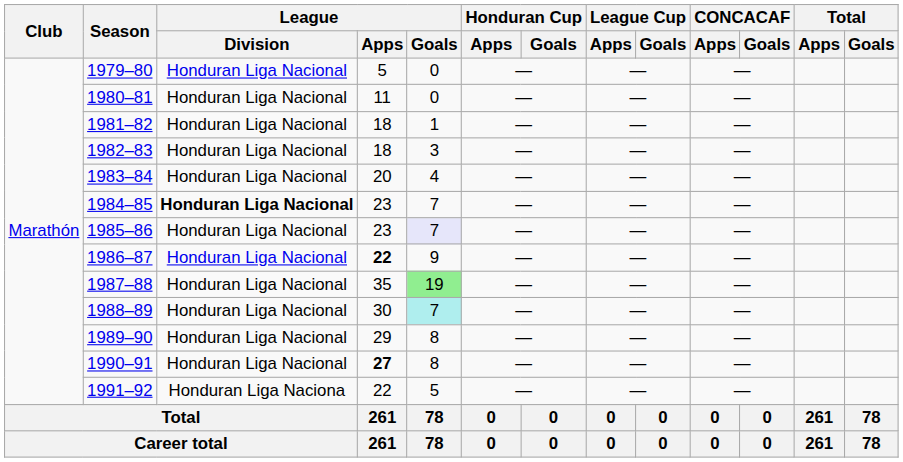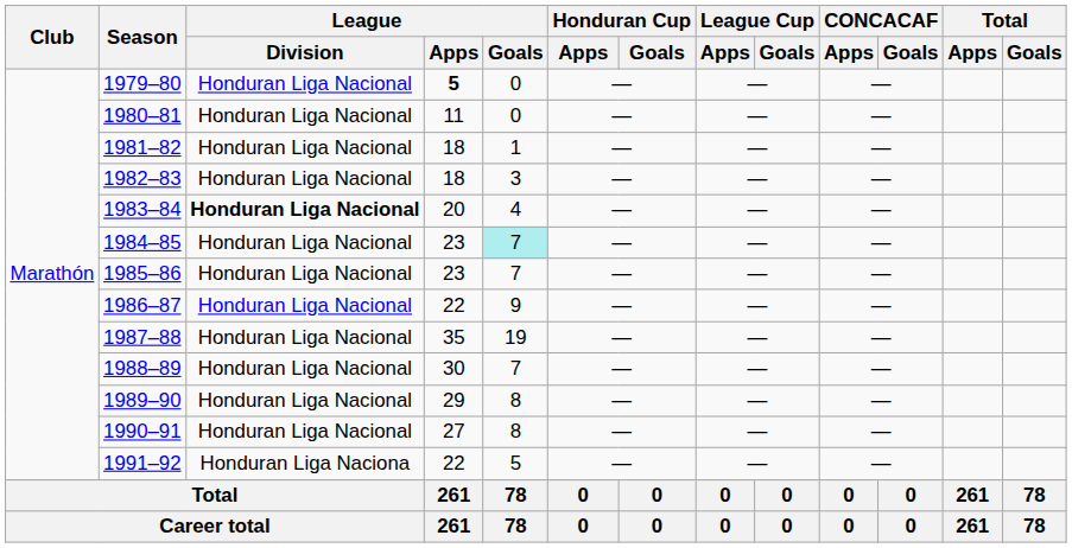1979–80 | League / Apps: normal -> bold
1983–84 | League / Division: normal -> bold
1984–85 | League / Division: bold -> normal
1984–85 | League / Goals: no background -> paleturquoise background
1985–86 | League / Goals: lavender background -> no background
1986–87 | League / Apps: bold -> normal
1987–88 | League / Goals: lightgreen background -> no background
1988–89 | League / Goals: paleturquoise background -> no background
1990–91 | League / Apps: bold -> normal
